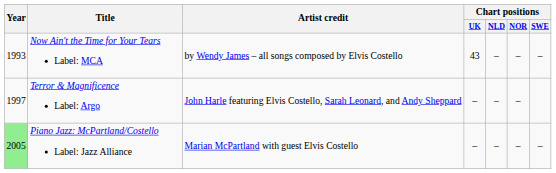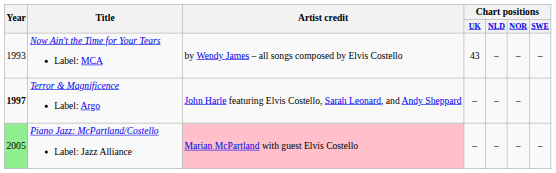Terror & Magnificence Label: Argo | Year: normal -> bold
Piano Jazz: McPartland/Costello Label: Jazz Alliance | Artist credit: no background -> pink background
